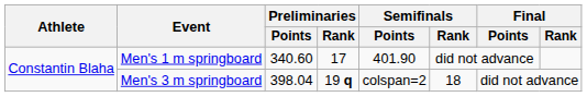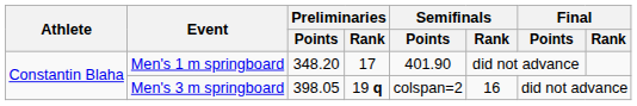Men's 1 m springboard | Preliminaries / Points: 340.60 -> 348.20
Men's 3 m springboard | Preliminaries / Points: 398.04 -> 398.05
Men's 3 m springboard | Semifinals / Rank: 18 -> 16
